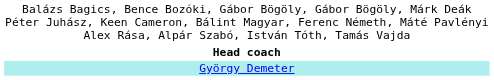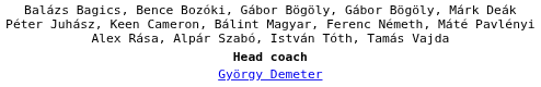row 3 | column 1: paleturquoise background -> no background
